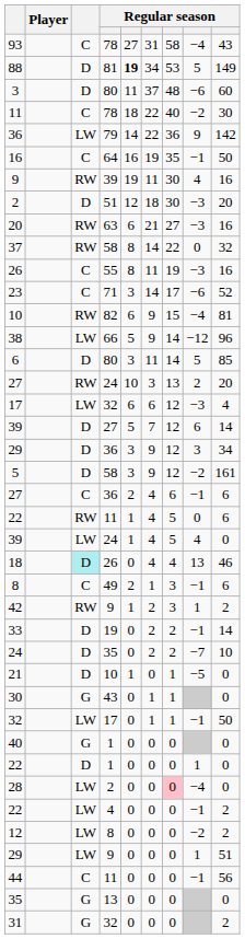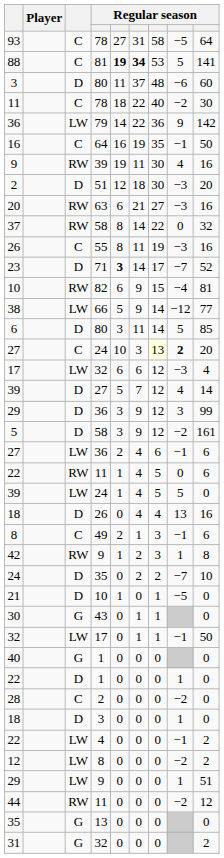93 | column 8: −4 -> −5
93 | column 9: 43 -> 64
88 | column 3: D -> C
88 | column 6: normal -> bold
88 | column 9: 149 -> 141
23 | column 3: C -> D
23 | column 5: normal -> bold
23 | column 8: −6 -> −7
38 | column 9: 96 -> 77
27 / 24 | column 3: RW -> C
27 / 24 | column 7: no background -> lightyellow background
27 / 24 | column 8: normal -> bold
39 / 27 | column 8: 6 -> 4
29 / 36 | column 9: 34 -> 99
27 / 36 | column 3: C -> LW
39 / 24 | column 8: 4 -> 5
18 / 26 | column 3: paleturquoise background -> no background
18 / 26 | column 9: 46 -> 16
42 | column 9: 2 -> 8
- row: 33 | D | 19 | 0 | 2 | 2 | −1 | 14
28 | column 3: LW -> C
28 | column 7: pink background -> no background
28 | column 8: −4 -> −2
+ row: 18 | D | 3 | 0 | 0 | 0 | 1 | 0
44 | column 3: C -> RW
44 | column 8: −1 -> −2
44 | column 9: 56 -> 12
